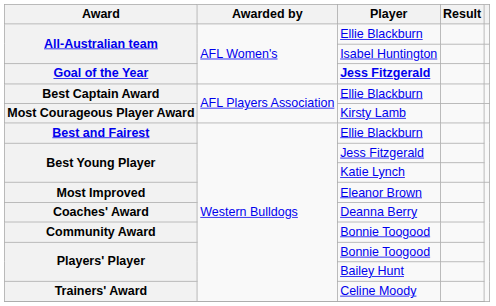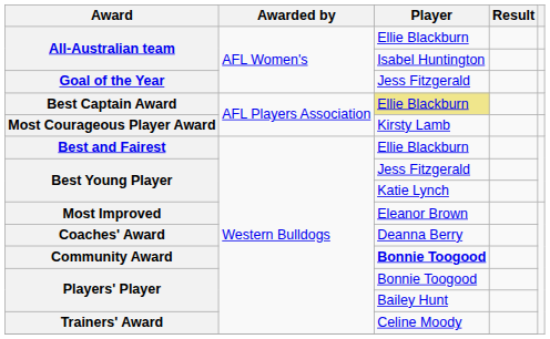Goal of the Year | Player: bold -> normal
Best Captain Award | Player: no background -> khaki background
Community Award | Player: normal -> bold
